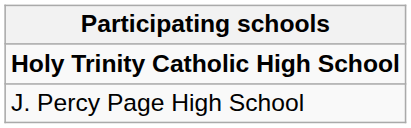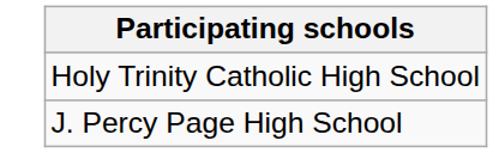row 2 | column 1: bold -> normal
